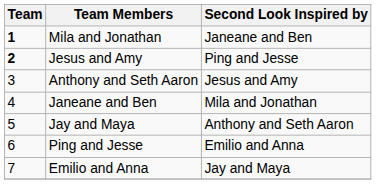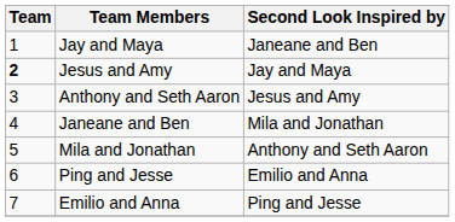row 2 | Team: bold -> normal
row 2 | Team Members: Mila and Jonathan -> Jay and Maya
row 3 | Second Look Inspired by: Ping and Jesse -> Jay and Maya
row 6 | Team Members: Jay and Maya -> Mila and Jonathan
row 8 | Second Look Inspired by: Jay and Maya -> Ping and Jesse
